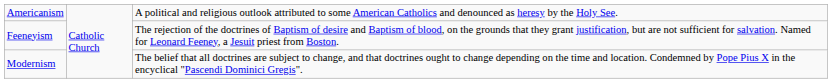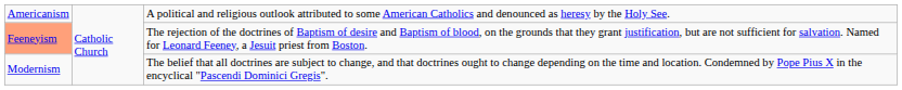Feeneyism | column 1: no background -> lightsalmon background
